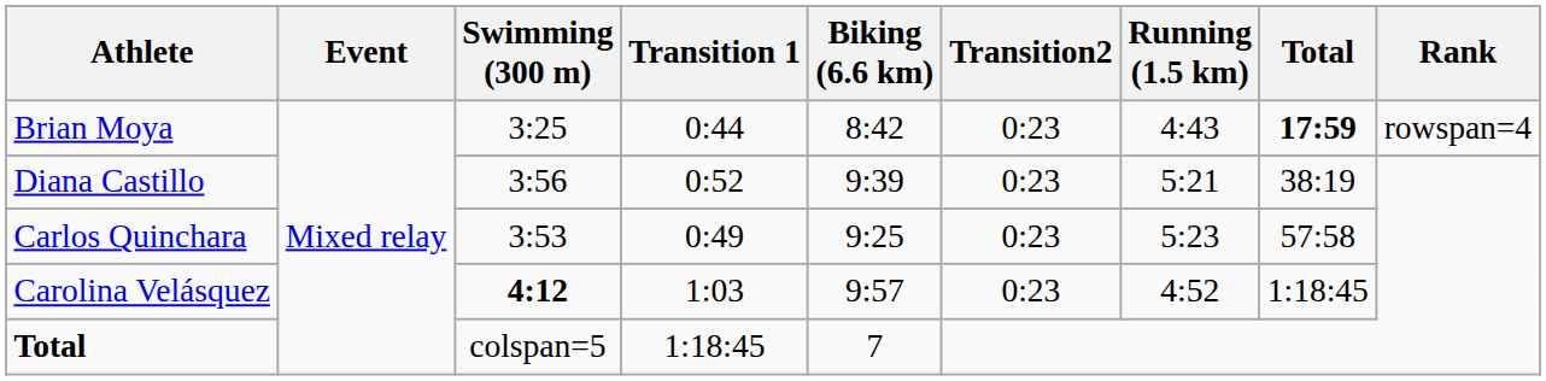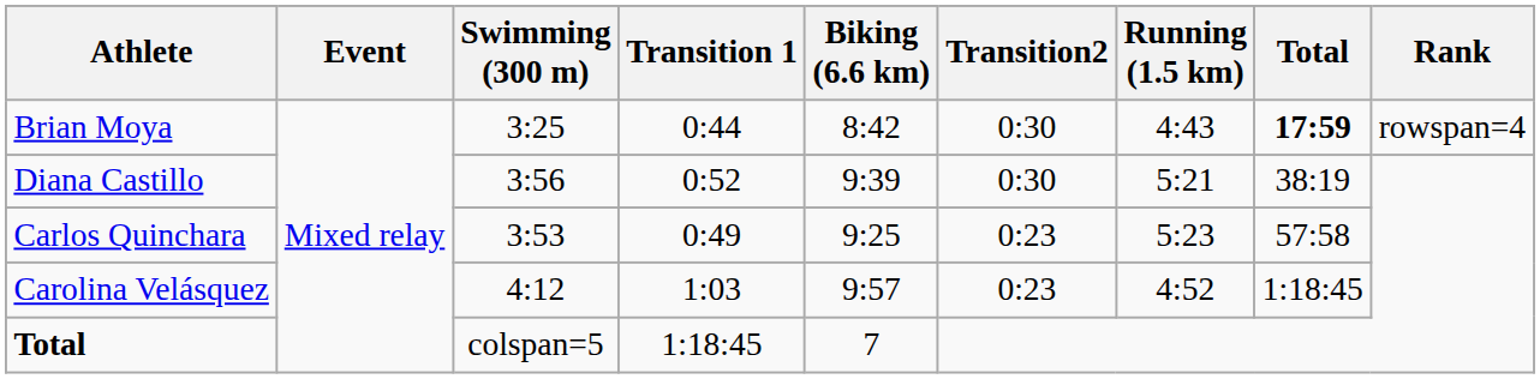Brian Moya | Transition2: 0:23 -> 0:30
Diana Castillo | Transition2: 0:23 -> 0:30
Carolina Velásquez | Swimming (300 m): bold -> normal
